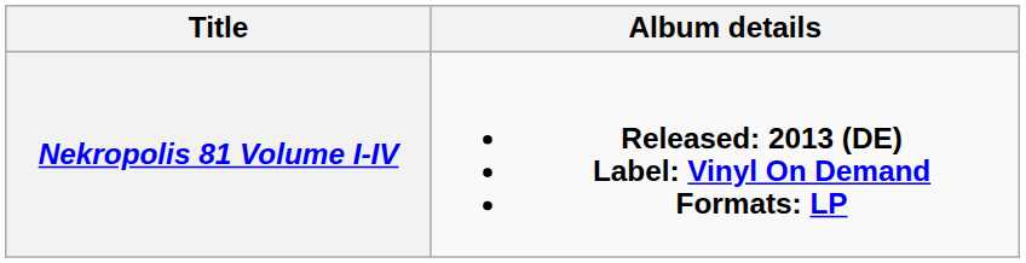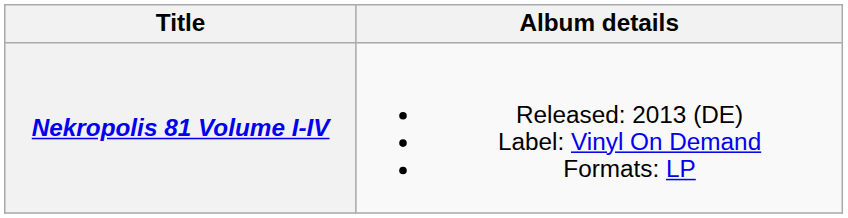Nekropolis 81 Volume I-IV | Album details: bold -> normal
